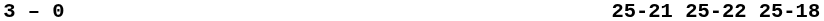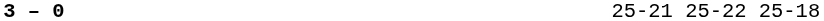row 1 | column 2: bold -> normal
